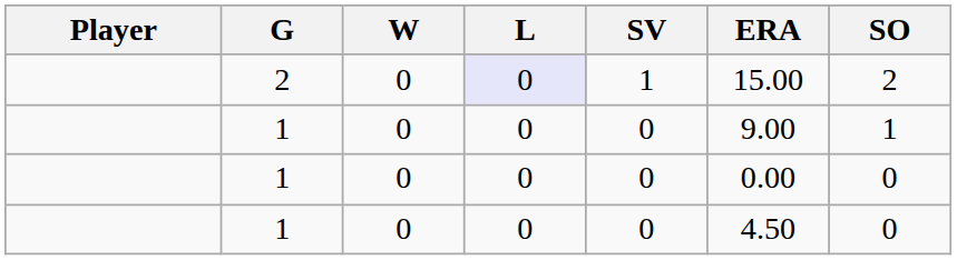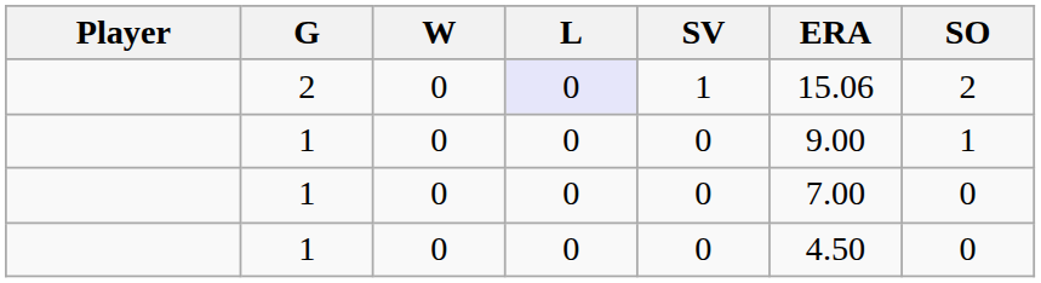row 2 | ERA: 15.00 -> 15.06
row 4 | ERA: 0.00 -> 7.00
